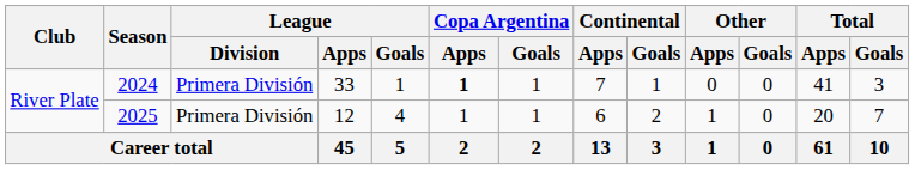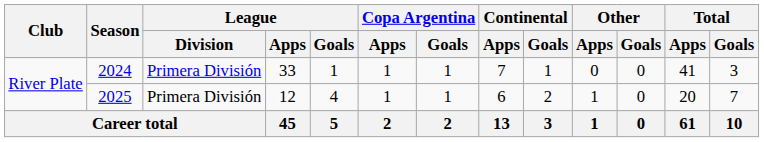2024 | Copa Argentina / Apps: bold -> normal
